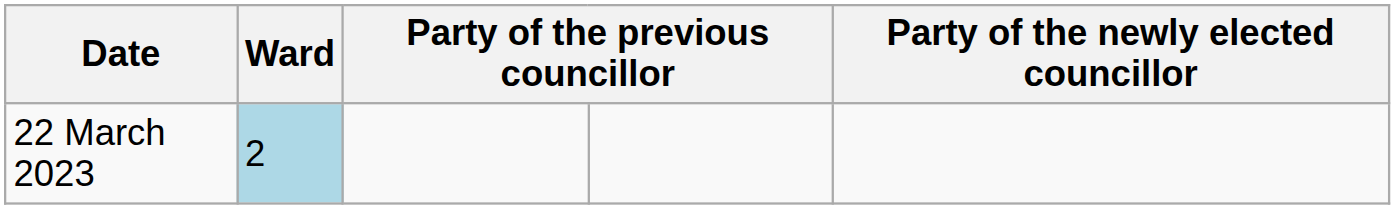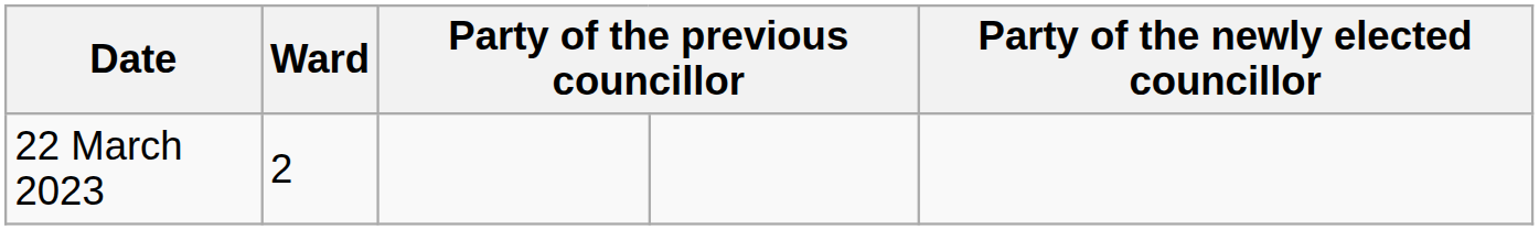22 March 2023 | Ward: lightblue background -> no background
